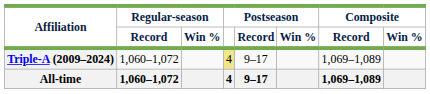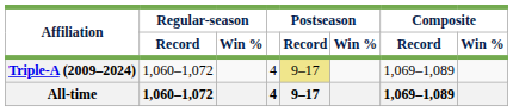Triple-A (2009–2024) | Postseason: khaki background -> no background
Triple-A (2009–2024) | Postseason / Record: no background -> khaki background
